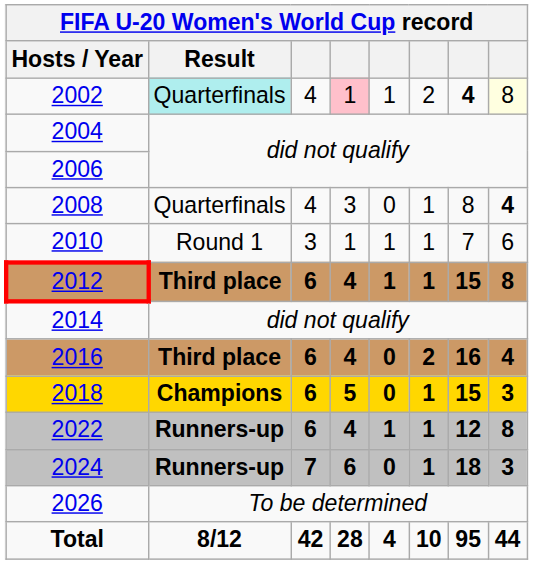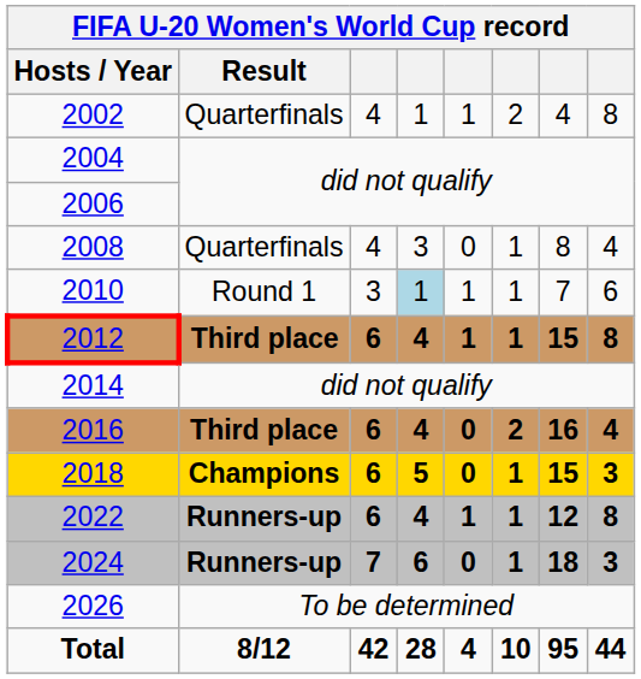2002 | Result: paleturquoise background -> no background
2002 | column 4: pink background -> no background
2002 | column 7: bold -> normal
2002 | column 8: lightyellow background -> no background
2008 | column 8: bold -> normal
2010 | column 4: no background -> lightblue background
